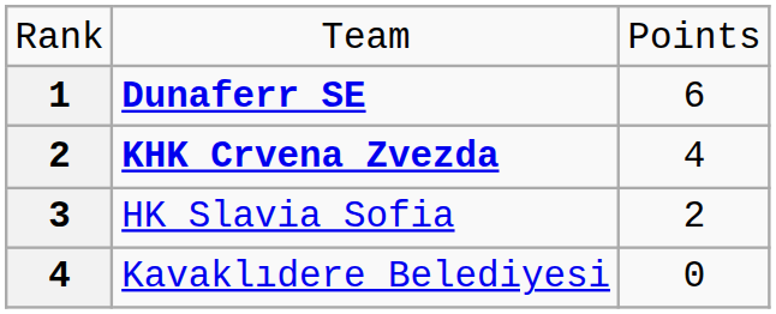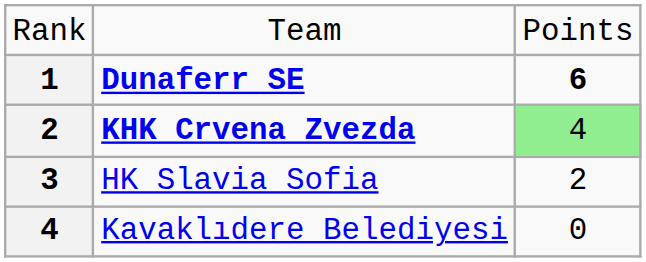Dunaferr SE | column 3: normal -> bold
KHK Crvena Zvezda | column 3: no background -> lightgreen background
